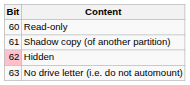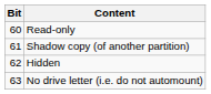Hidden | Bit: pink background -> no background
